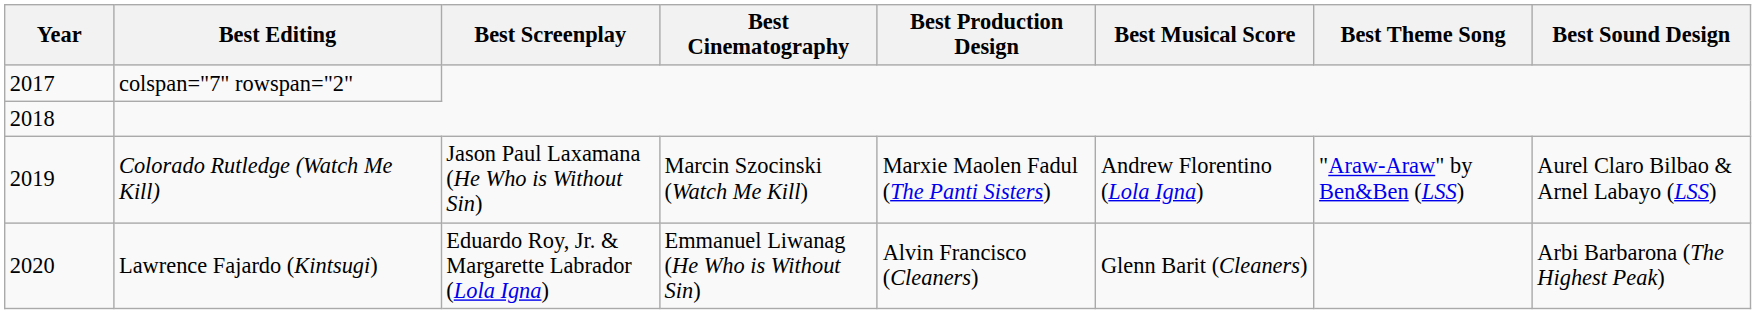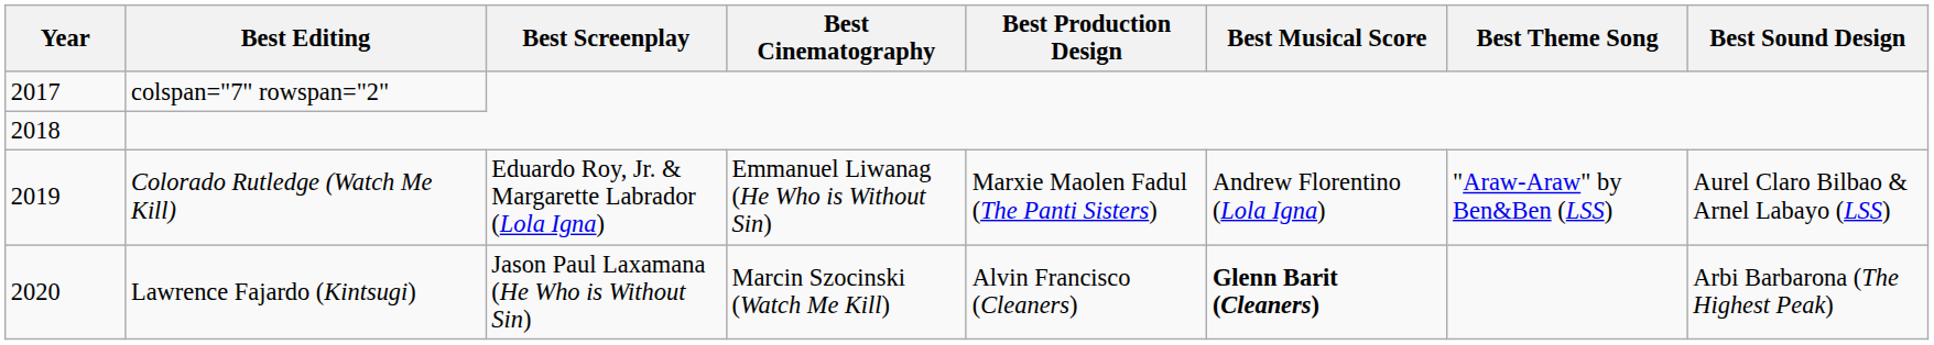Colorado Rutledge (Watch Me Kill) | Best Screenplay: Jason Paul Laxamana (He Who is Without Sin) -> Eduardo Roy, Jr. & Margarette Labrador (Lola Igna)
Colorado Rutledge (Watch Me Kill) | Best Cinematography: Marcin Szocinski (Watch Me Kill) -> Emmanuel Liwanag (He Who is Without Sin)
Lawrence Fajardo (Kintsugi) | Best Screenplay: Eduardo Roy, Jr. & Margarette Labrador (Lola Igna) -> Jason Paul Laxamana (He Who is Without Sin)
Lawrence Fajardo (Kintsugi) | Best Cinematography: Emmanuel Liwanag (He Who is Without Sin) -> Marcin Szocinski (Watch Me Kill)
Lawrence Fajardo (Kintsugi) | Best Musical Score: normal -> bold
